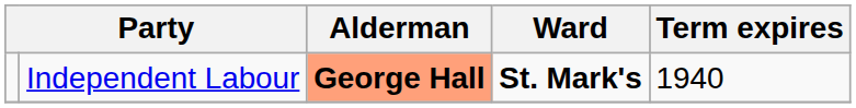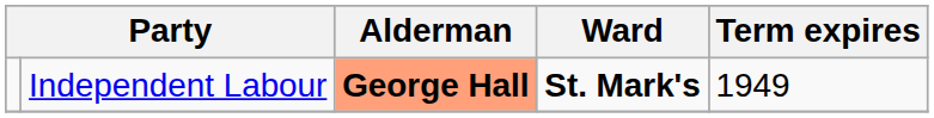Independent Labour | Term expires: 1940 -> 1949
